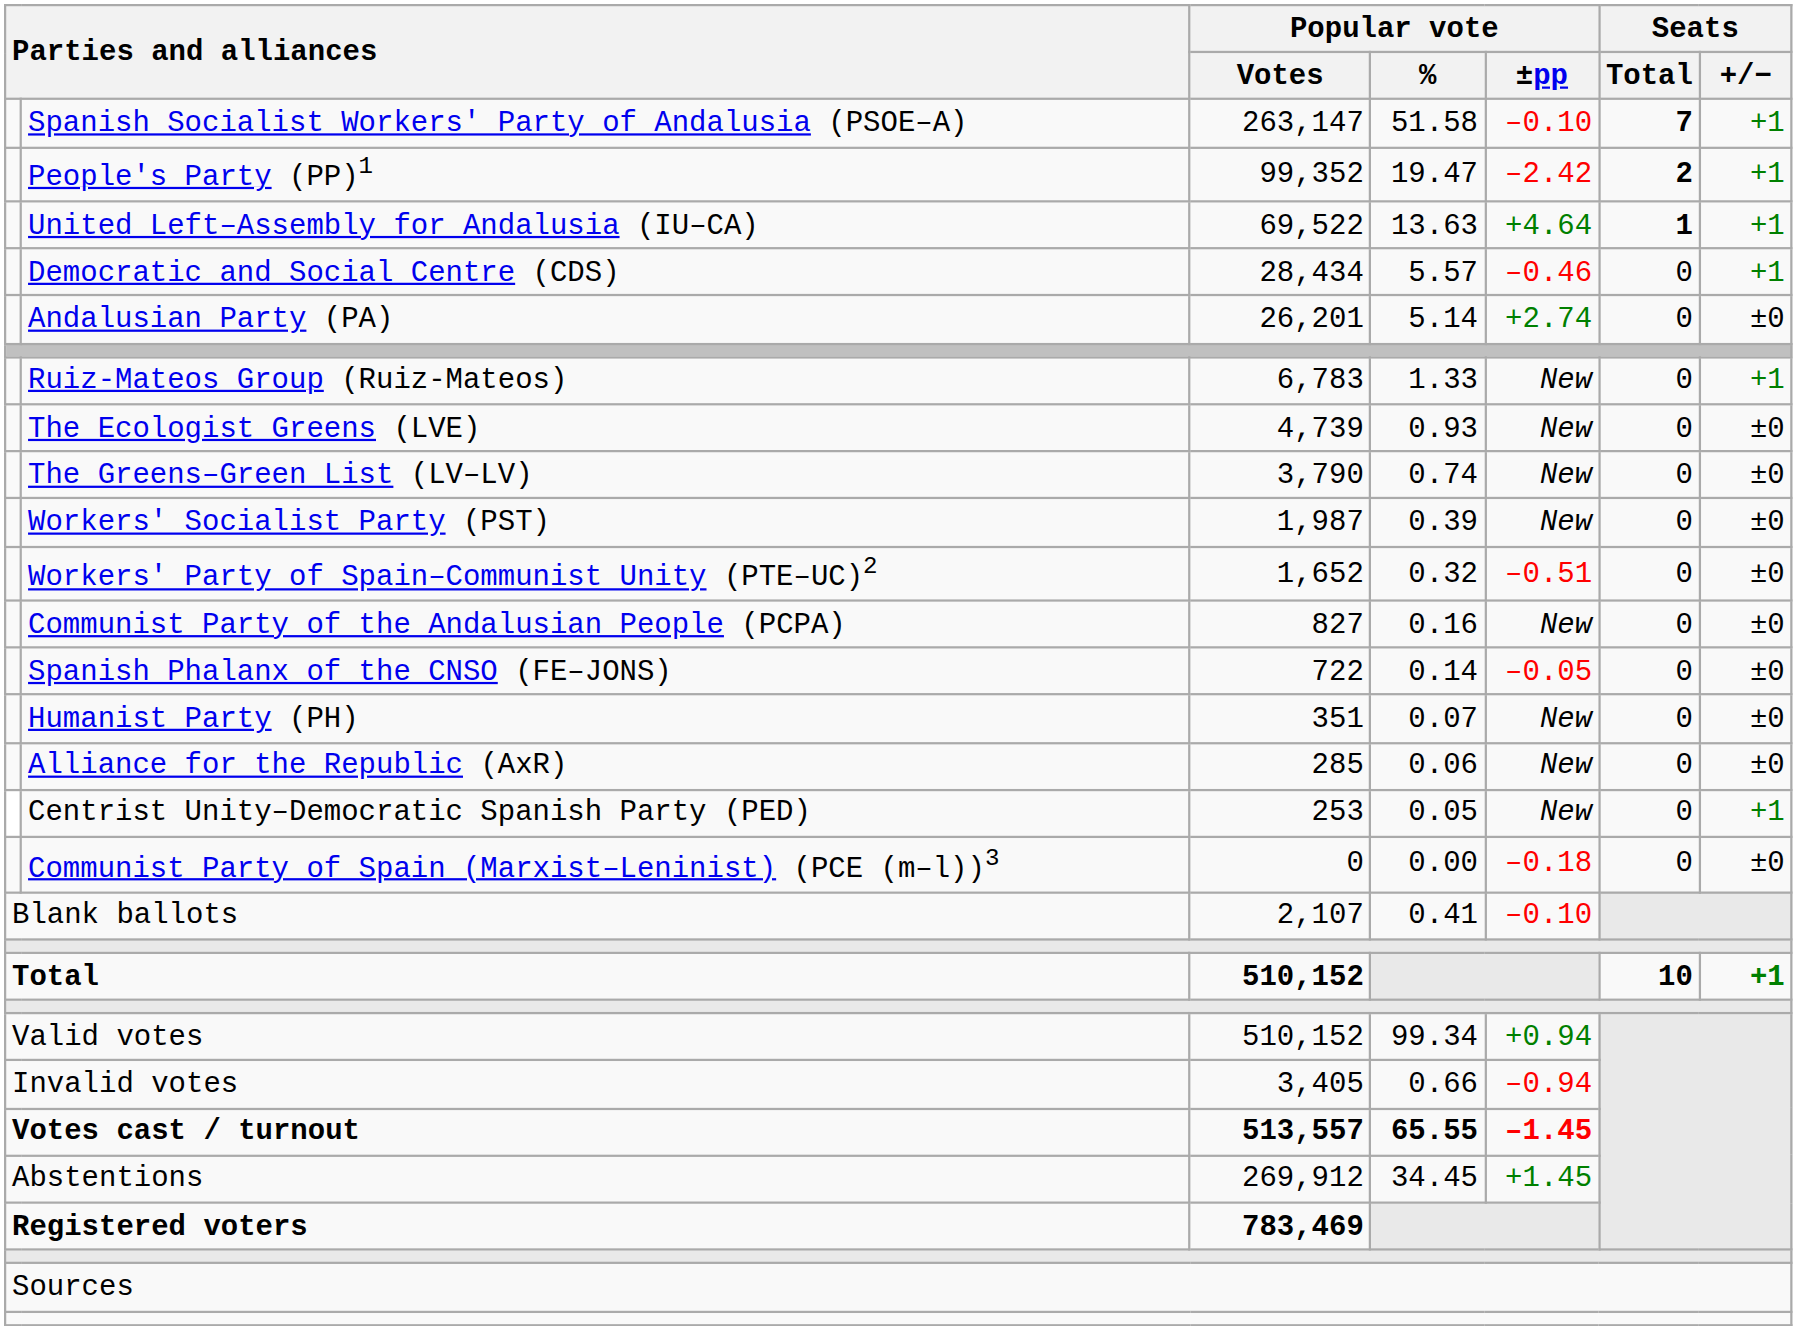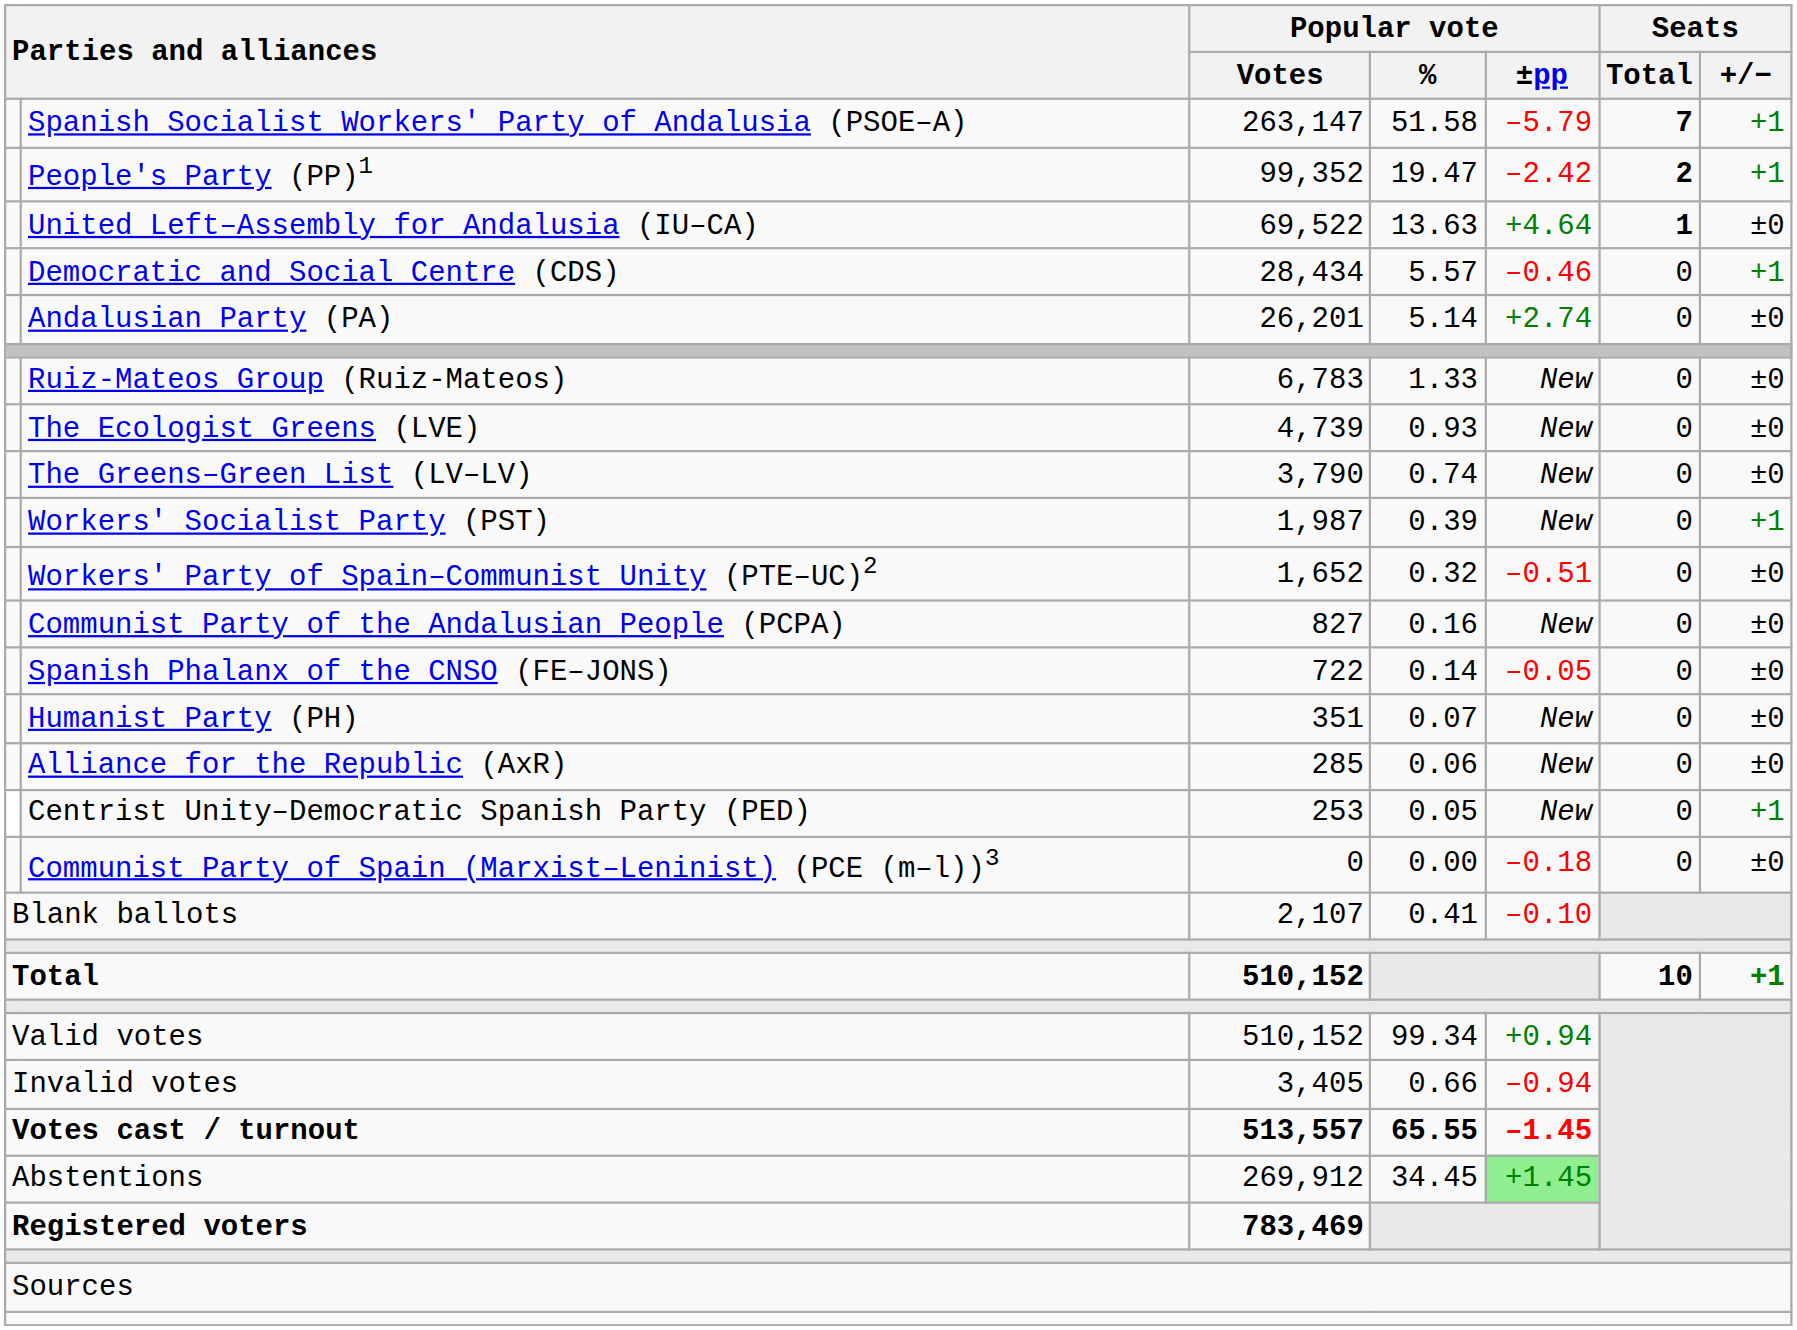Spanish Socialist Workers' Party of Andalusia (PSOE–A) | Popular vote / ±pp: –0.10 -> –5.79
United Left–Assembly for Andalusia (IU–CA) | Seats / +/−: +1 -> ±0
Ruiz-Mateos Group (Ruiz-Mateos) | Seats / +/−: +1 -> ±0
Workers' Socialist Party (PST) | Seats / +/−: ±0 -> +1
Abstentions | Popular vote / ±pp: no background -> lightgreen background
